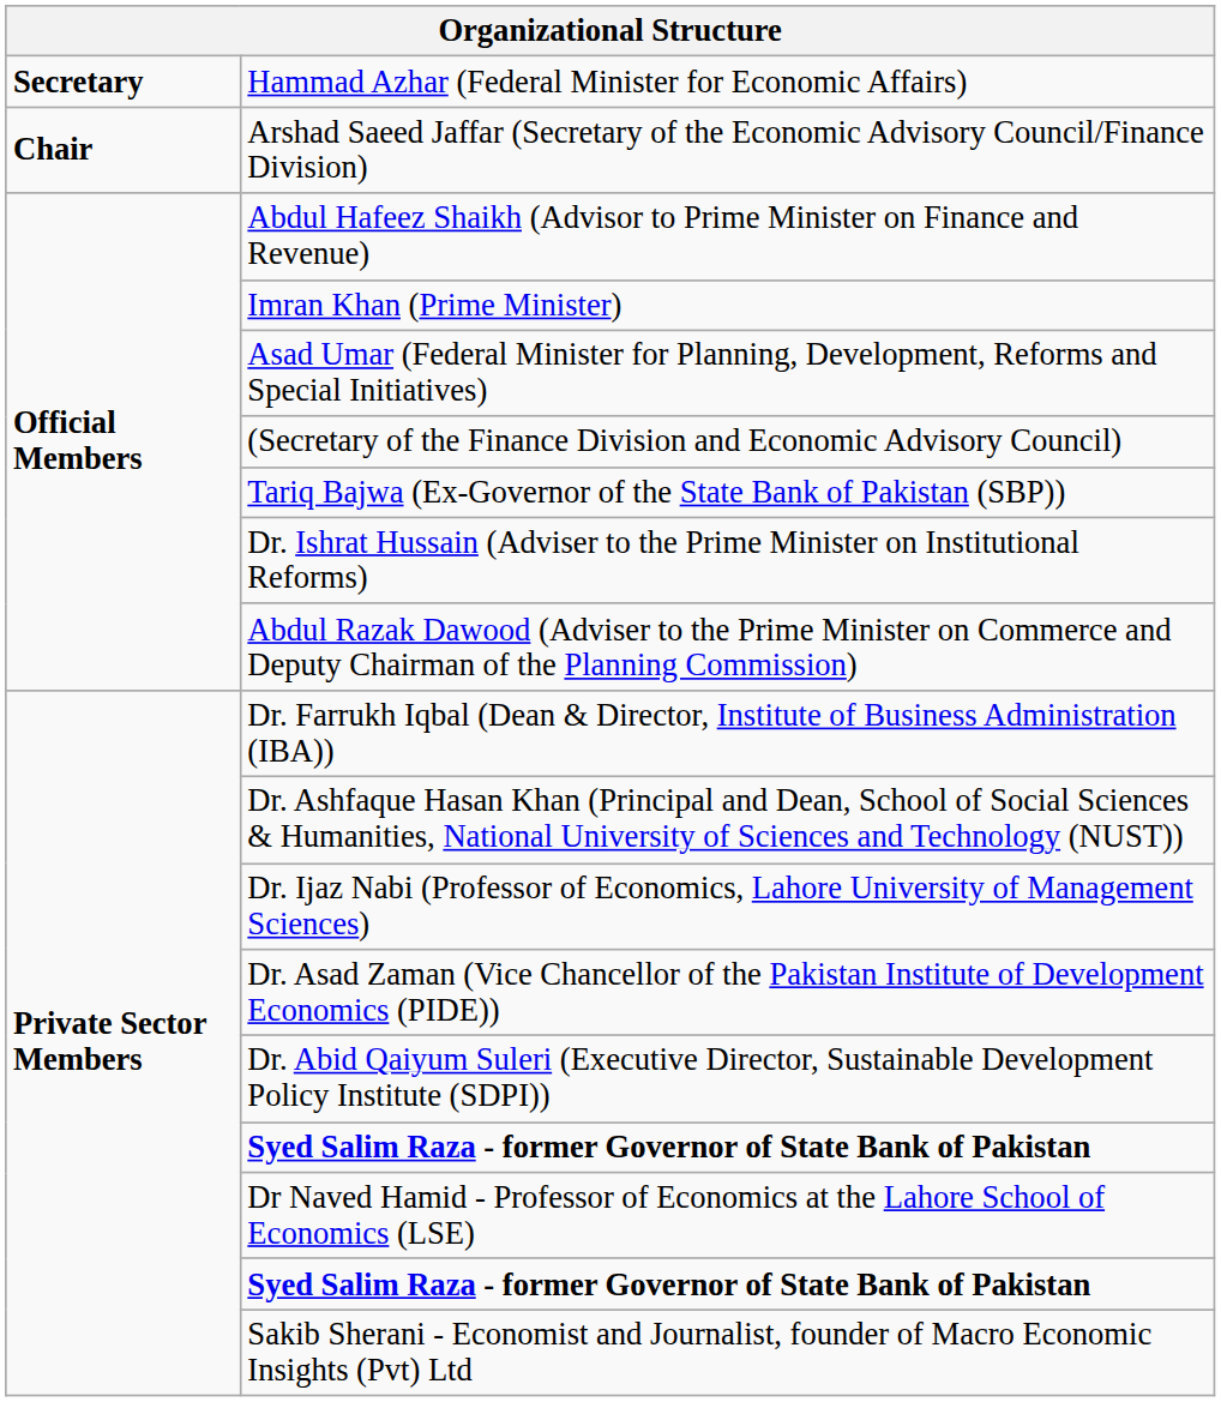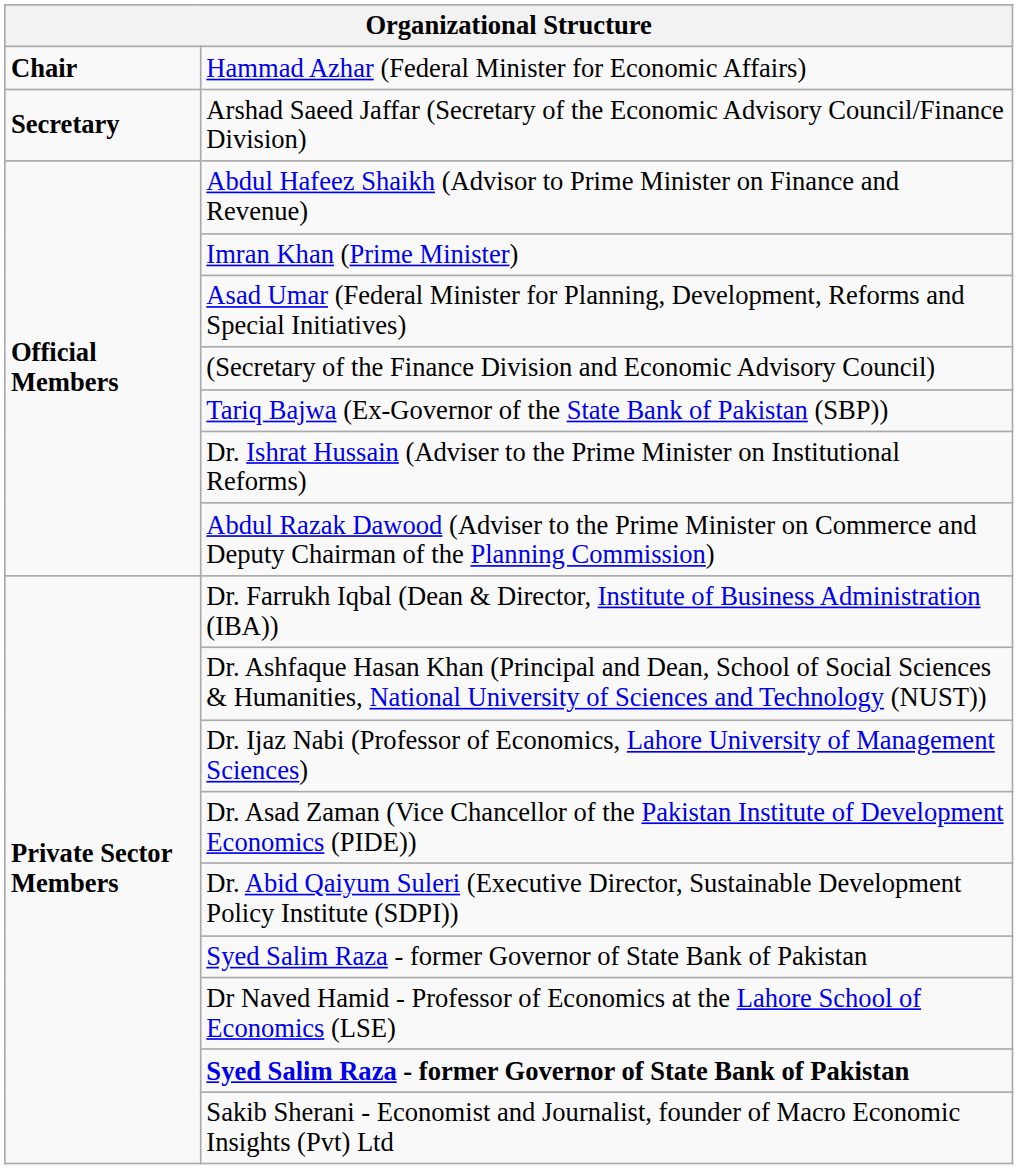row 2 | column 1: Secretary -> Chair
row 3 | column 1: Chair -> Secretary
row 16 | column 2: bold -> normal
